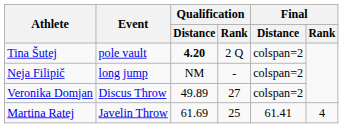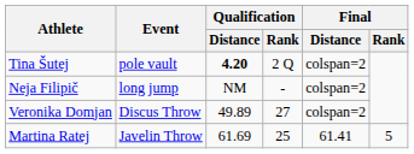Martina Ratej | Final / Rank: 4 -> 5
